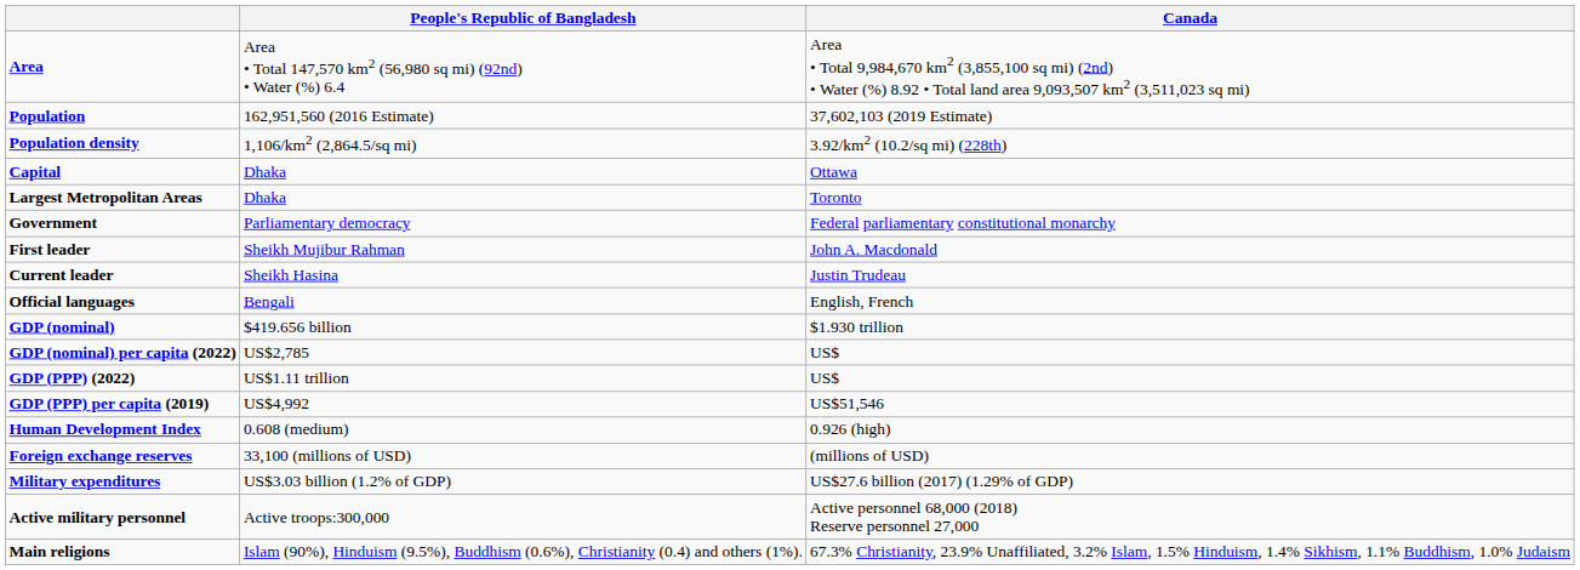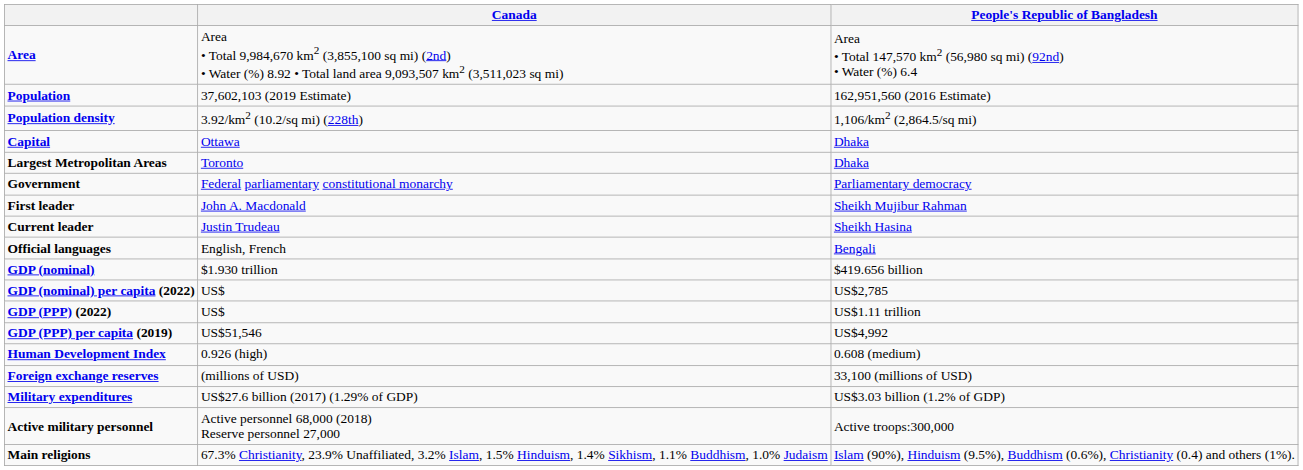columns swapped: People's Republic of Bangladesh <-> Canada
